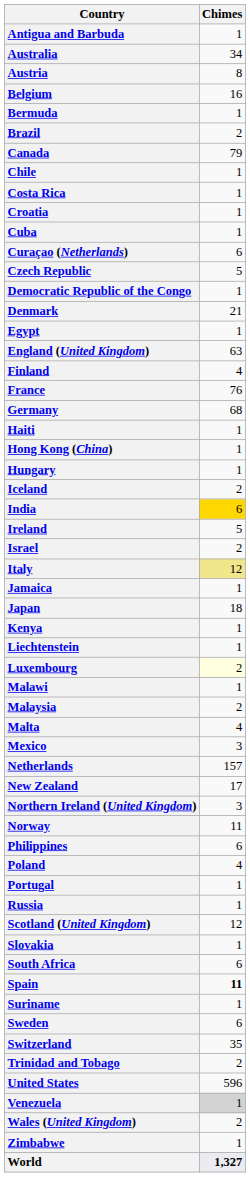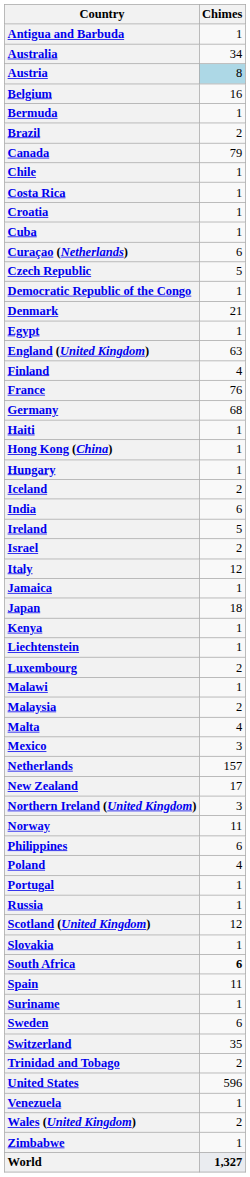Austria | Chimes: no background -> lightblue background
India | Chimes: gold background -> no background
Italy | Chimes: khaki background -> no background
Luxembourg | Chimes: lightyellow background -> no background
South Africa | Chimes: normal -> bold
Spain | Chimes: bold -> normal
Venezuela | Chimes: lightgrey background -> no background
